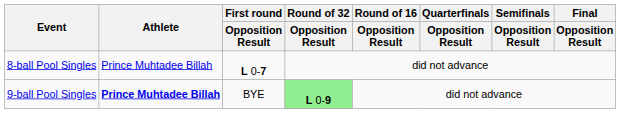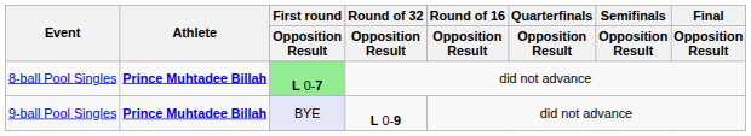8-ball Pool Singles | Athlete: normal -> bold
8-ball Pool Singles | First round / Opposition Result: no background -> lightgreen background
9-ball Pool Singles | First round / Opposition Result: no background -> lavender background
9-ball Pool Singles | Round of 32 / Opposition Result: lightgreen background -> no background
